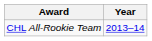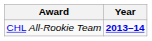row 2 | Year: normal -> bold
